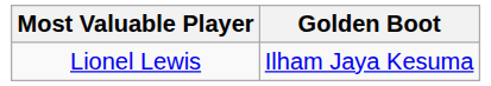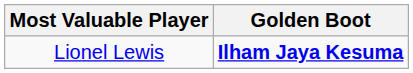Lionel Lewis | Golden Boot: normal -> bold
